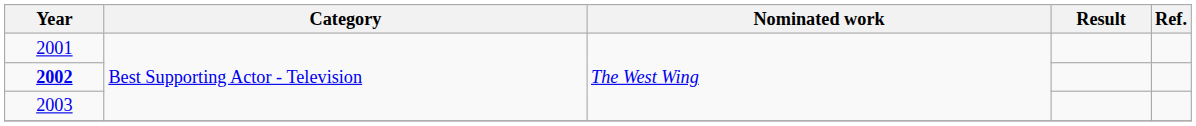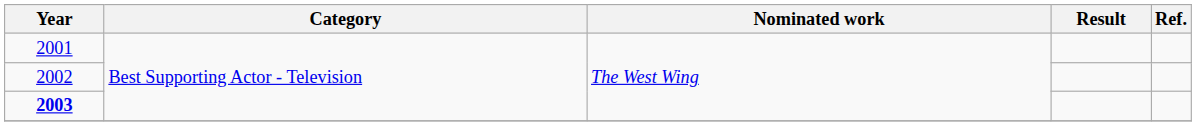2002 | Year: bold -> normal
2003 | Year: normal -> bold
